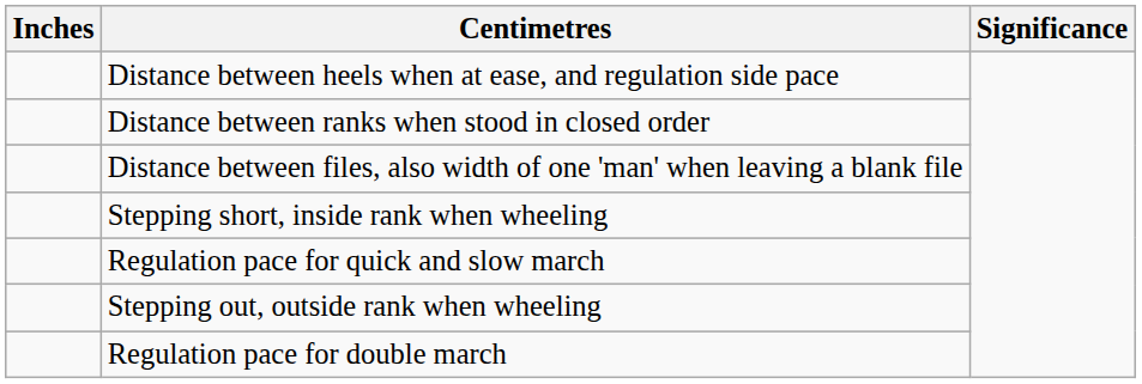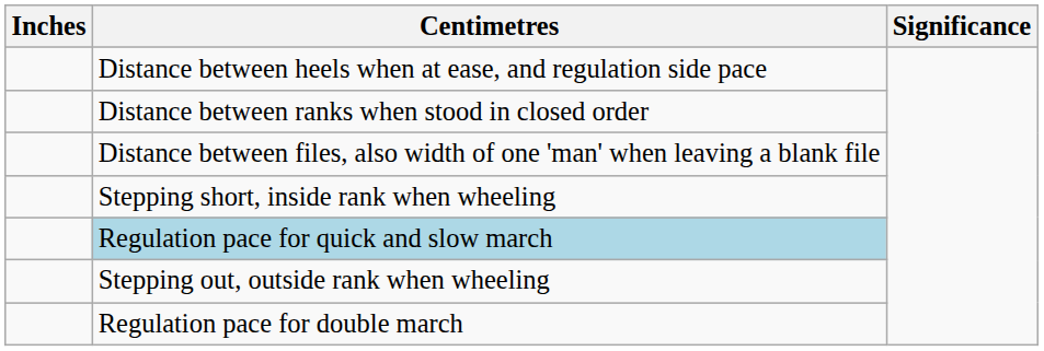Regulation pace for quick and slow march | Centimetres: no background -> lightblue background
